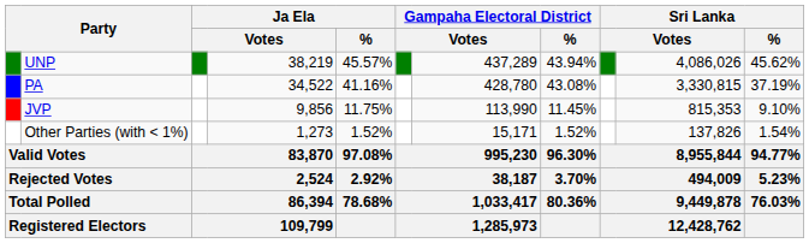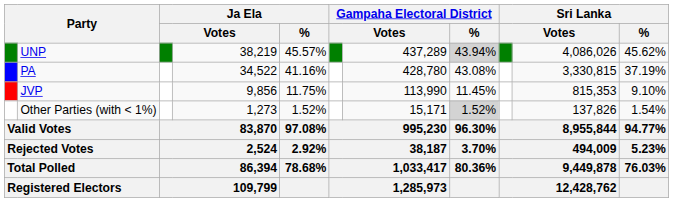UNP | Gampaha Electoral District / %: no background -> lightgrey background
Other Parties (with < 1%) | Gampaha Electoral District / %: no background -> lightgrey background
